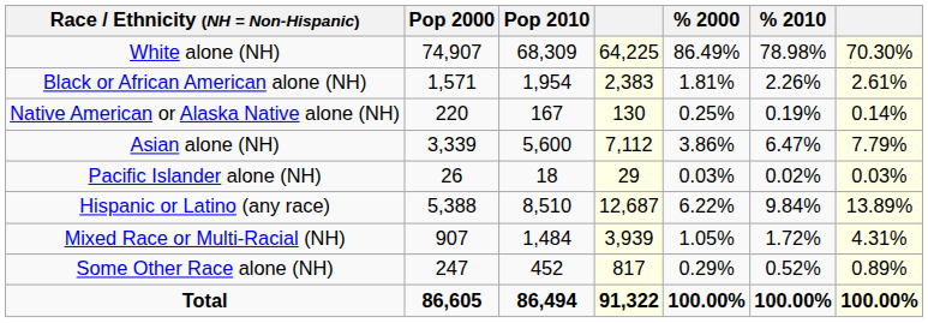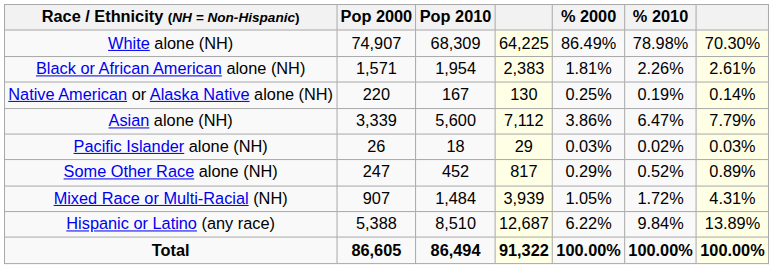rows swapped: Some Other Race alone (NH) <-> Hispanic or Latino (any race)
